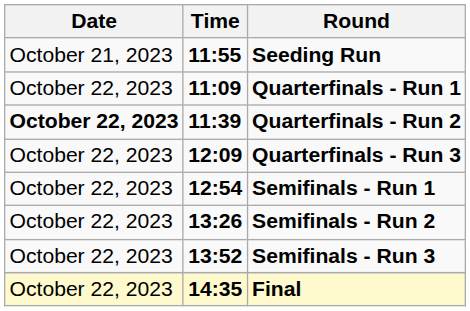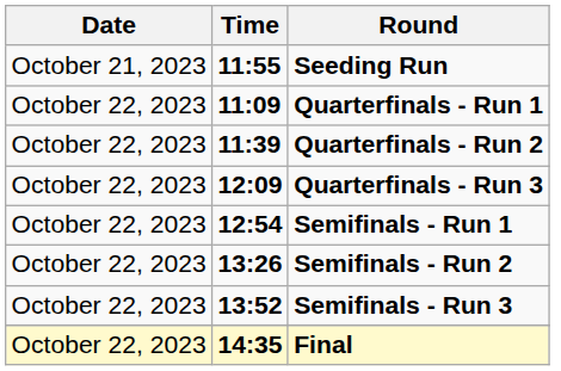Quarterfinals - Run 2 | Date: bold -> normal
